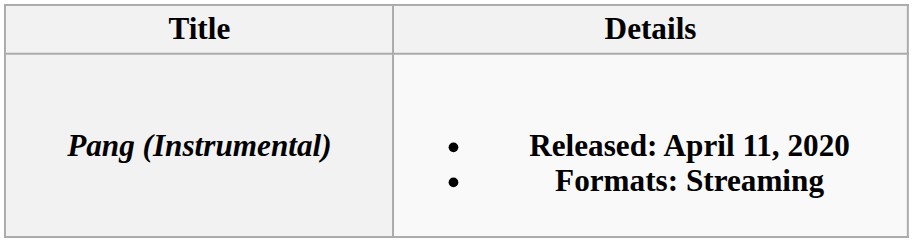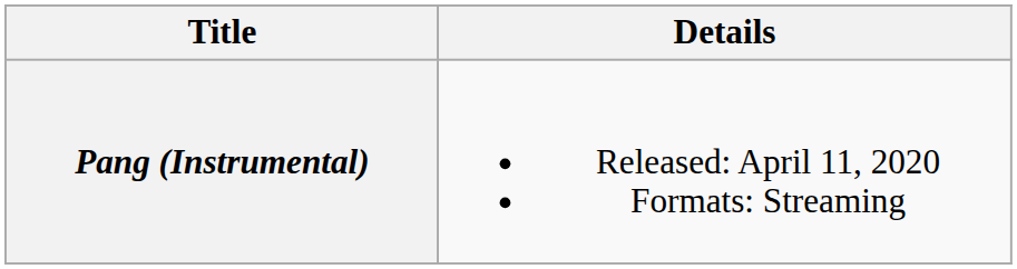Pang (Instrumental) | Details: bold -> normal
